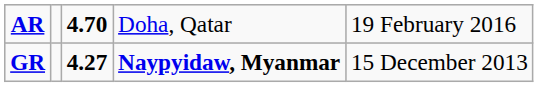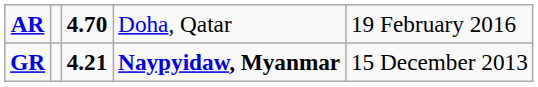GR | column 3: 4.27 -> 4.21
